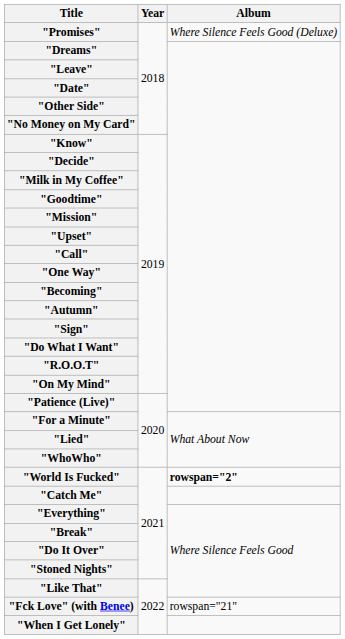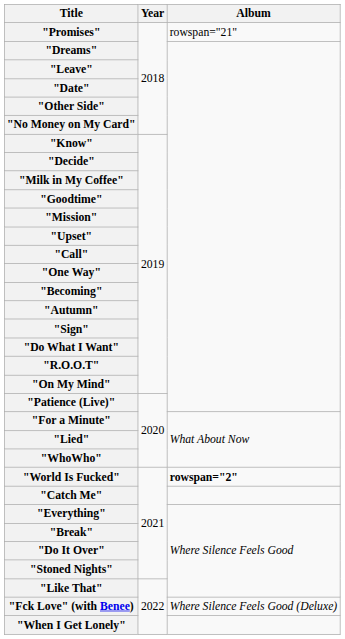"Promises" | Album: Where Silence Feels Good (Deluxe) -> rowspan="21"
"Fck Love" (with Benee) | Album: rowspan="21" -> Where Silence Feels Good (Deluxe)
